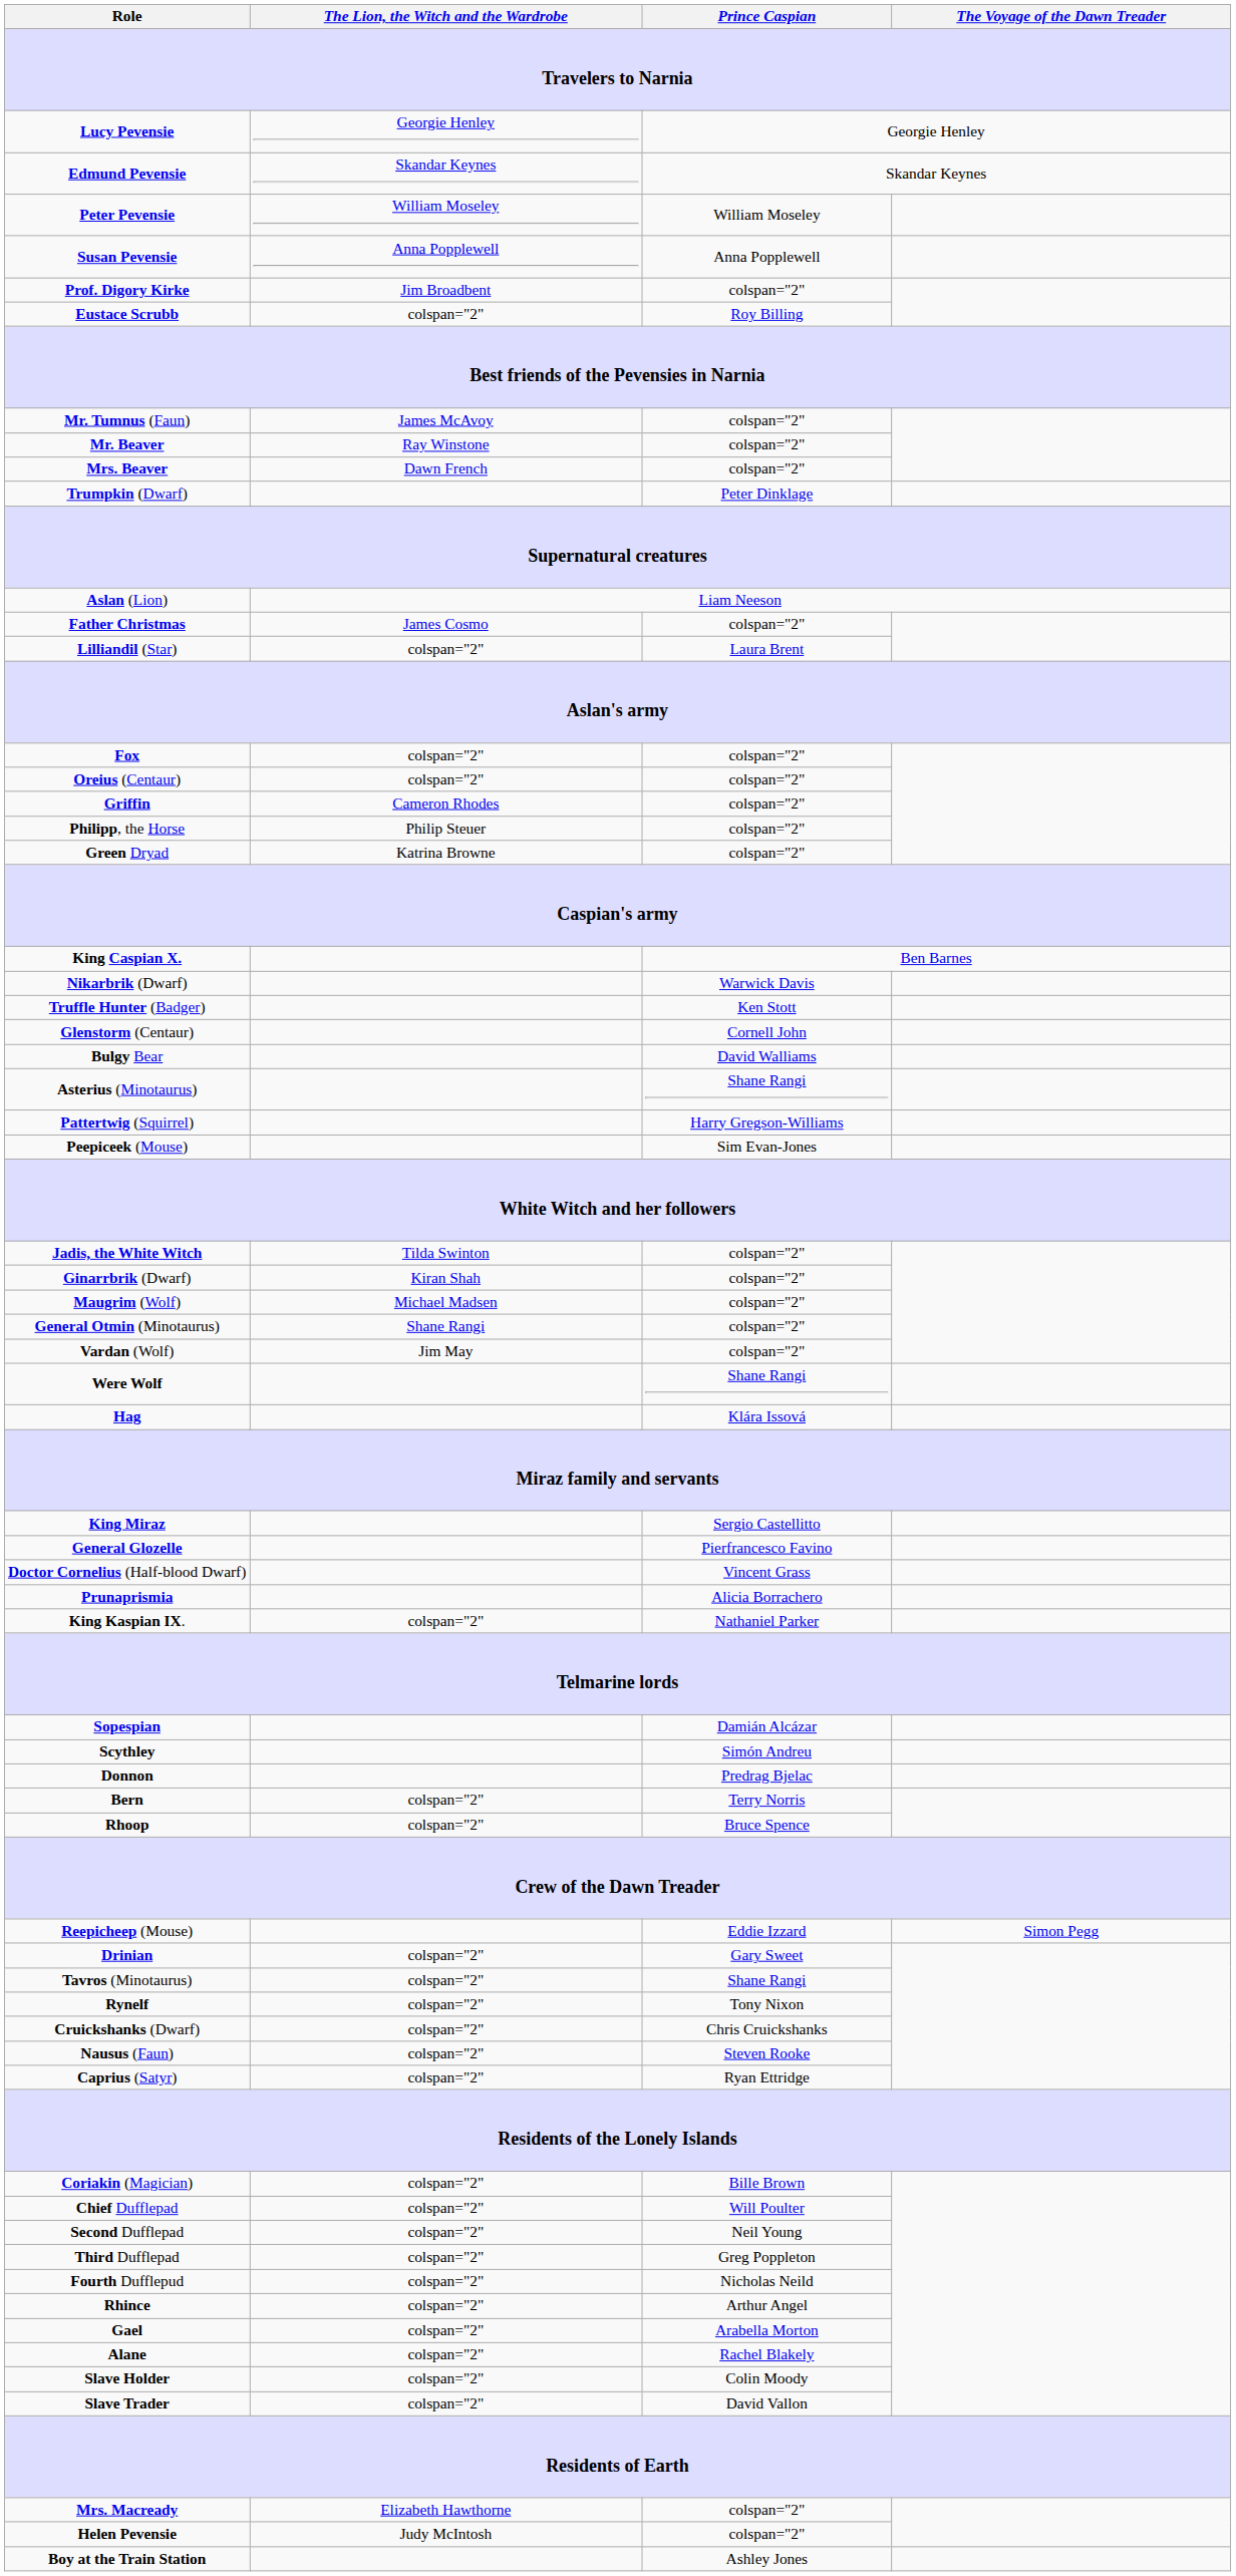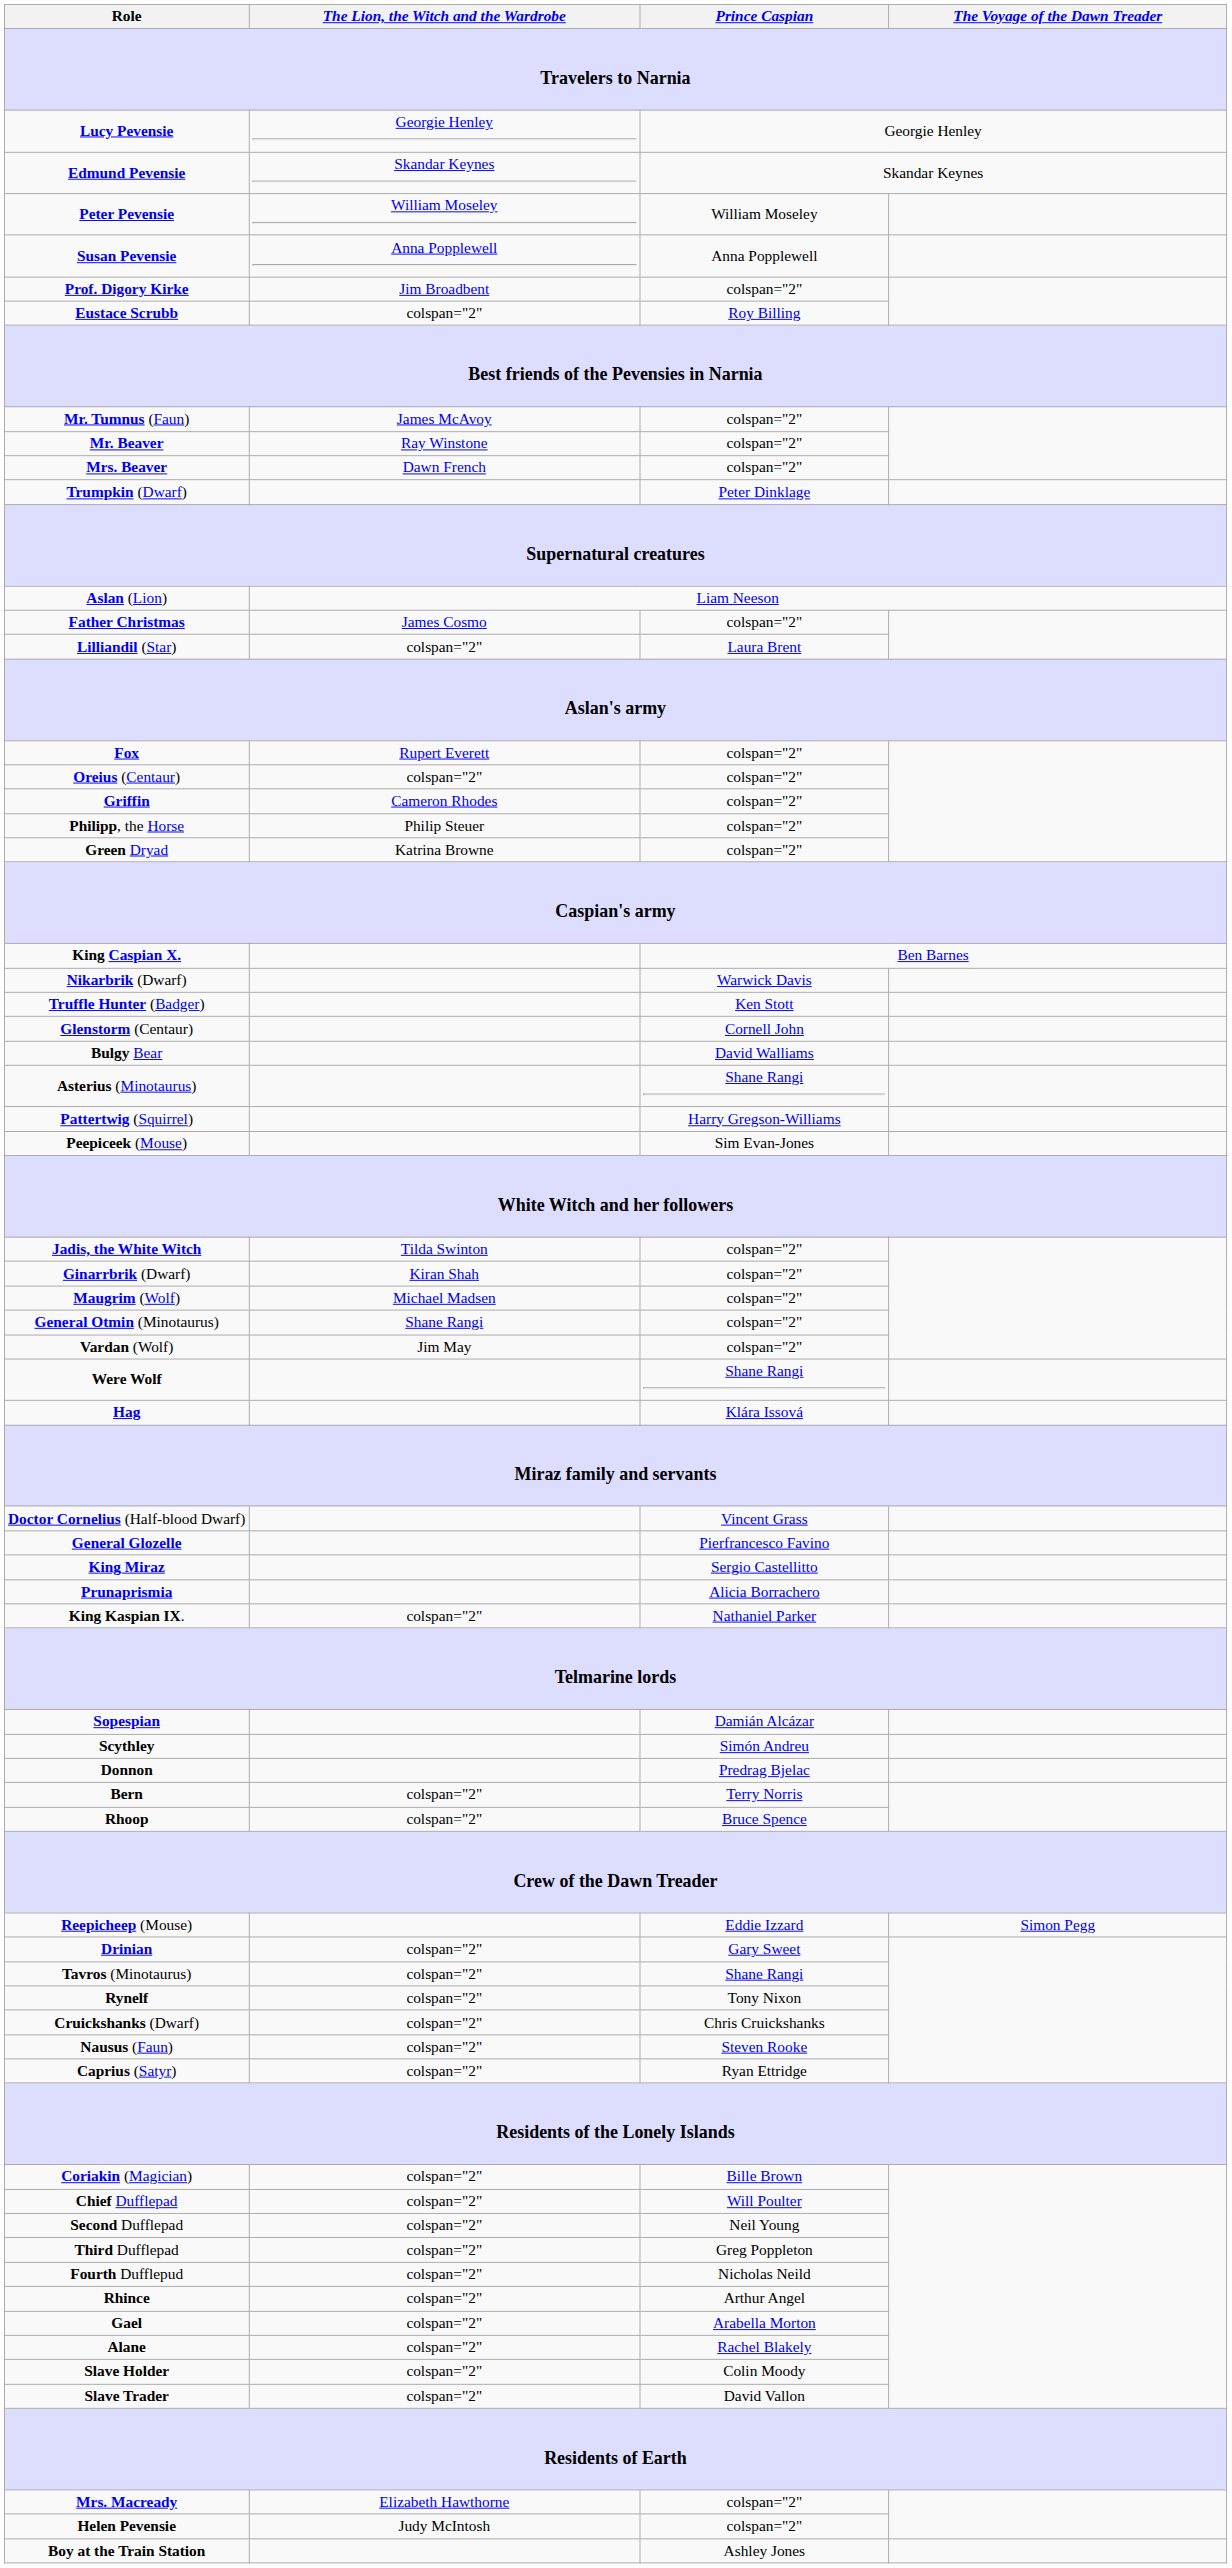Fox | The Lion, the Witch and the Wardrobe: colspan="2" -> Rupert Everett
rows swapped: King Miraz <-> Doctor Cornelius (Half-blood Dwarf)
